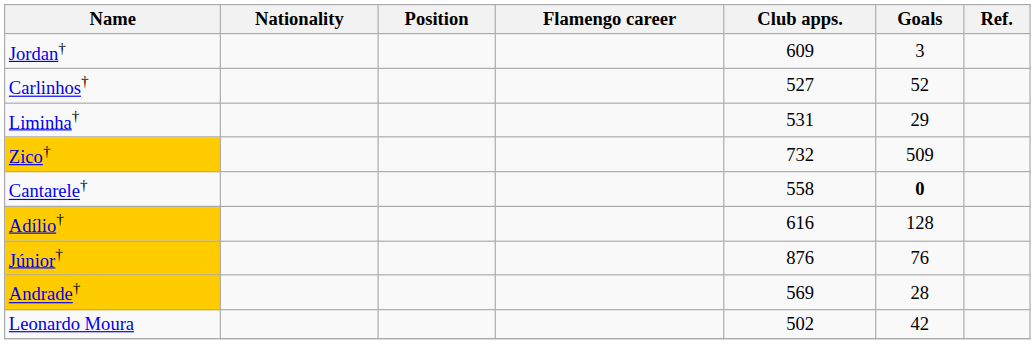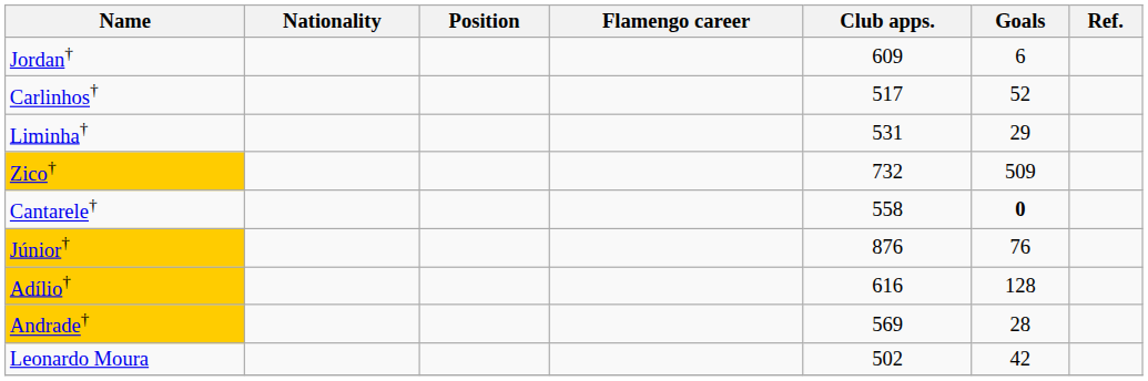Jordan† | Goals: 3 -> 6
Carlinhos† | Club apps.: 527 -> 517
rows swapped: Júnior† <-> Adílio†
